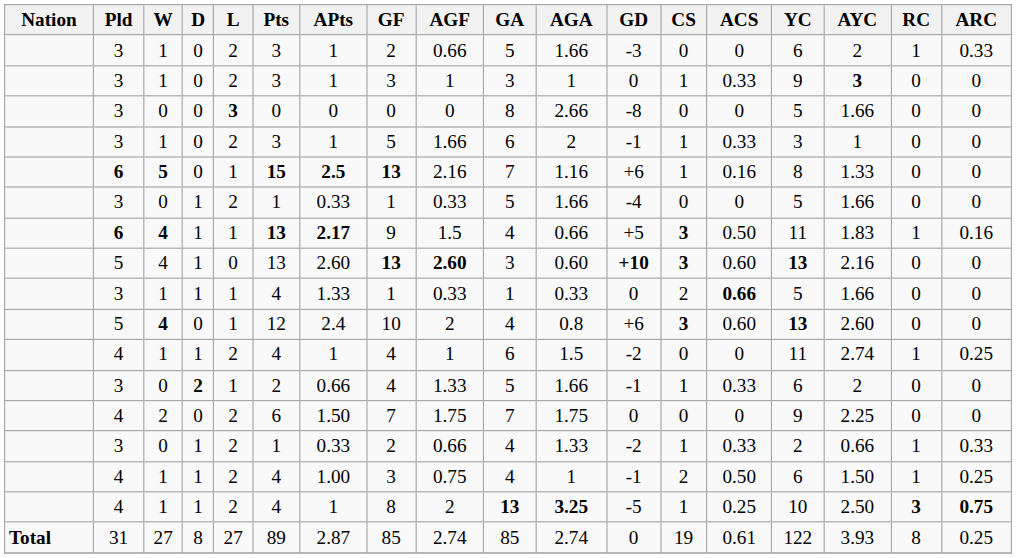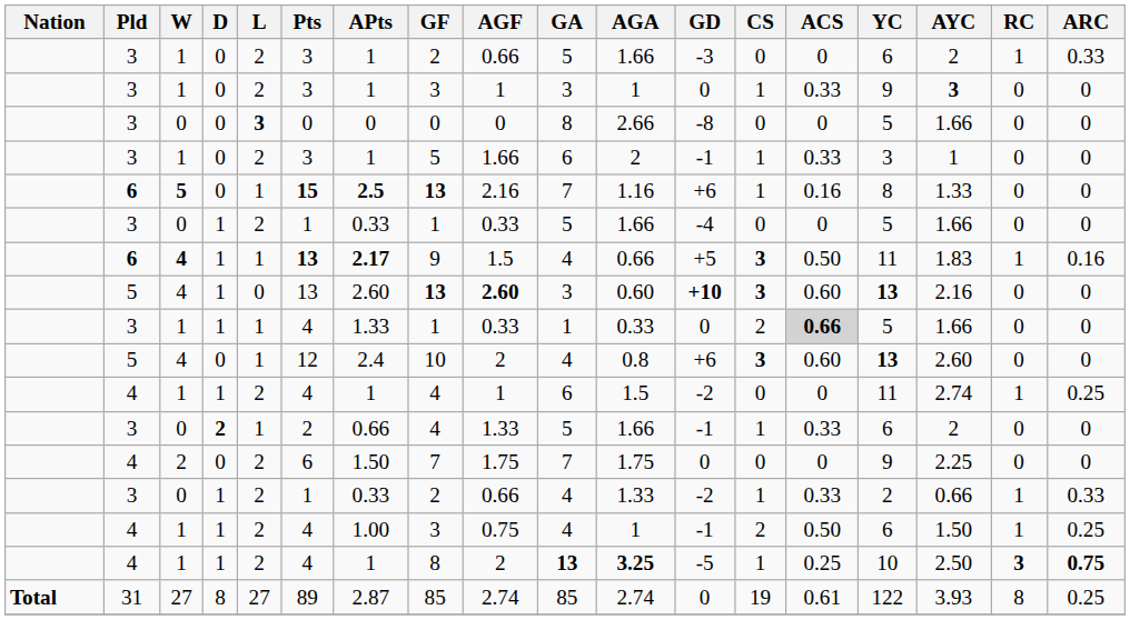row 10 | ACS: no background -> lightgrey background
row 11 | W: bold -> normal
